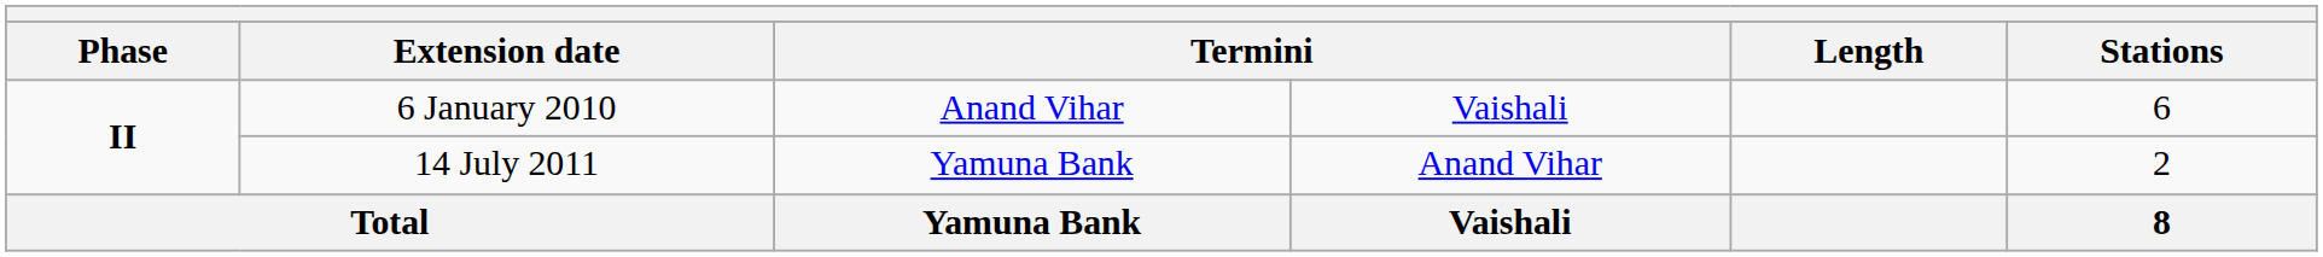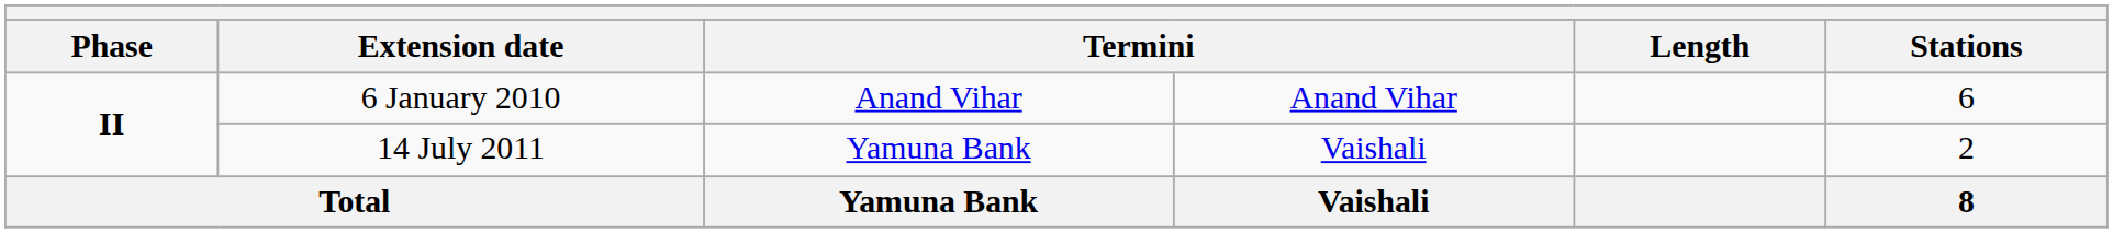6 January 2010 | column 4: Vaishali -> Anand Vihar
14 July 2011 | column 4: Anand Vihar -> Vaishali
